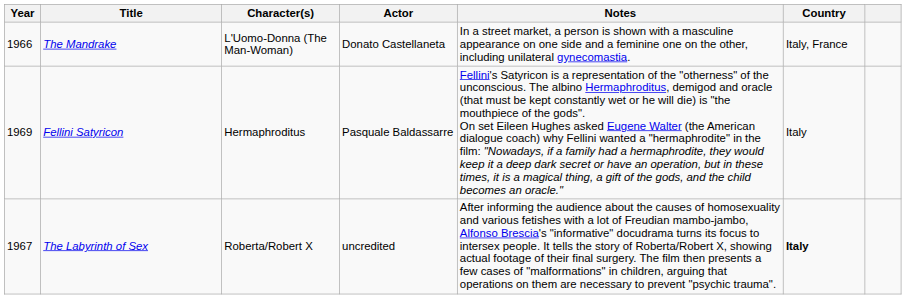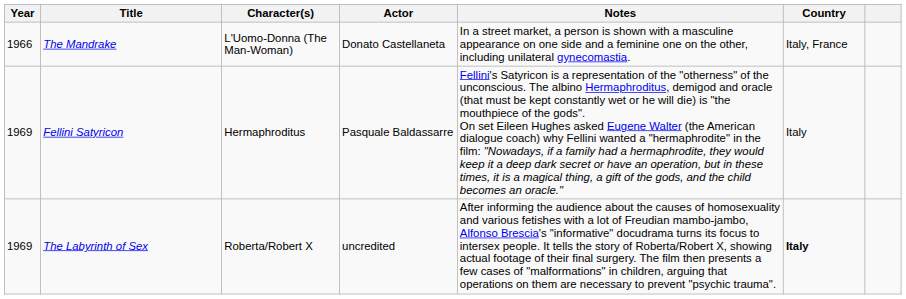The Labyrinth of Sex | Year: 1967 -> 1969
